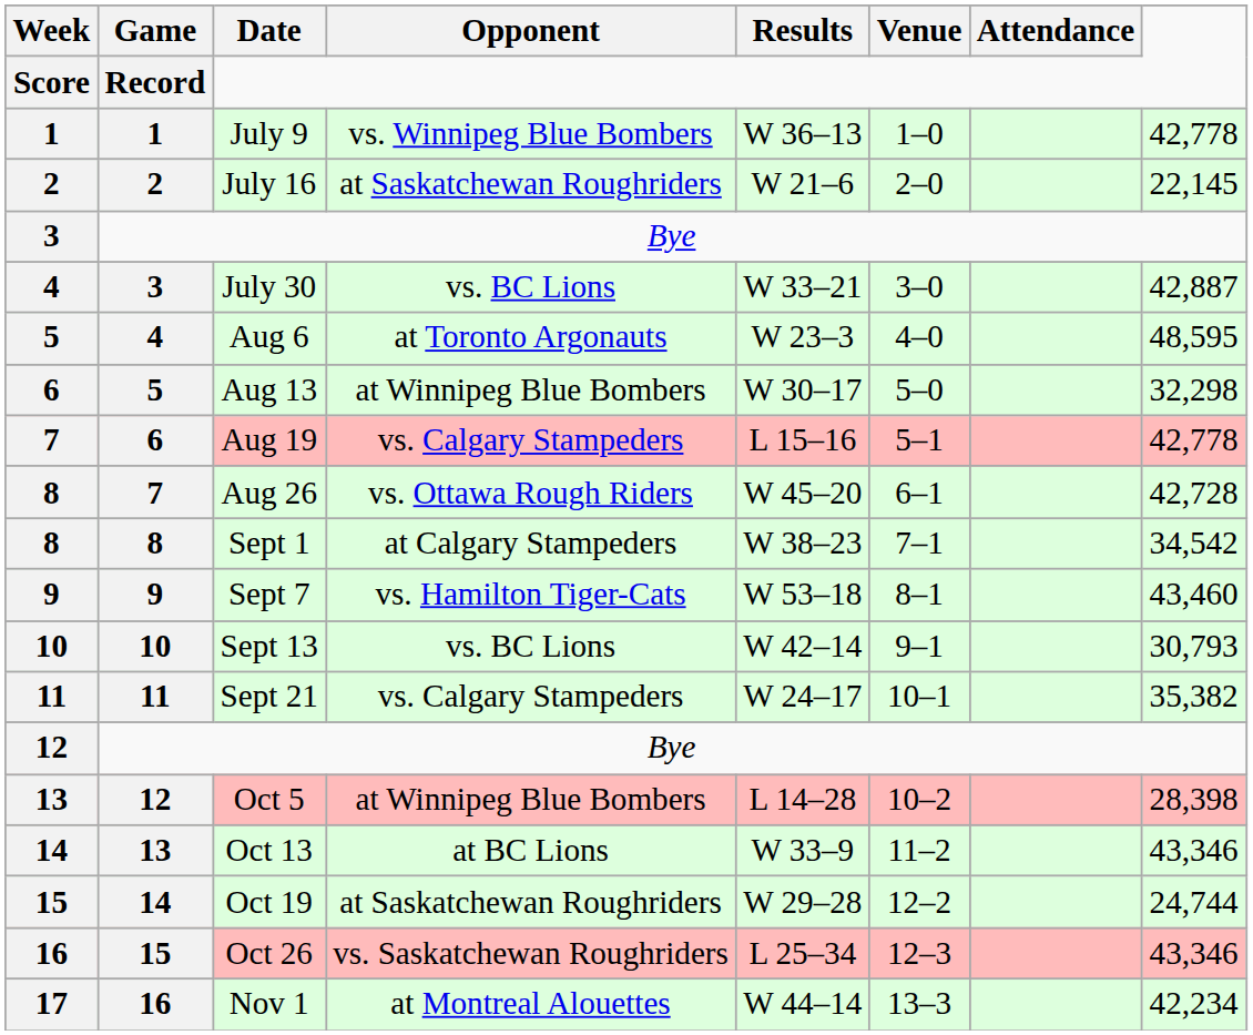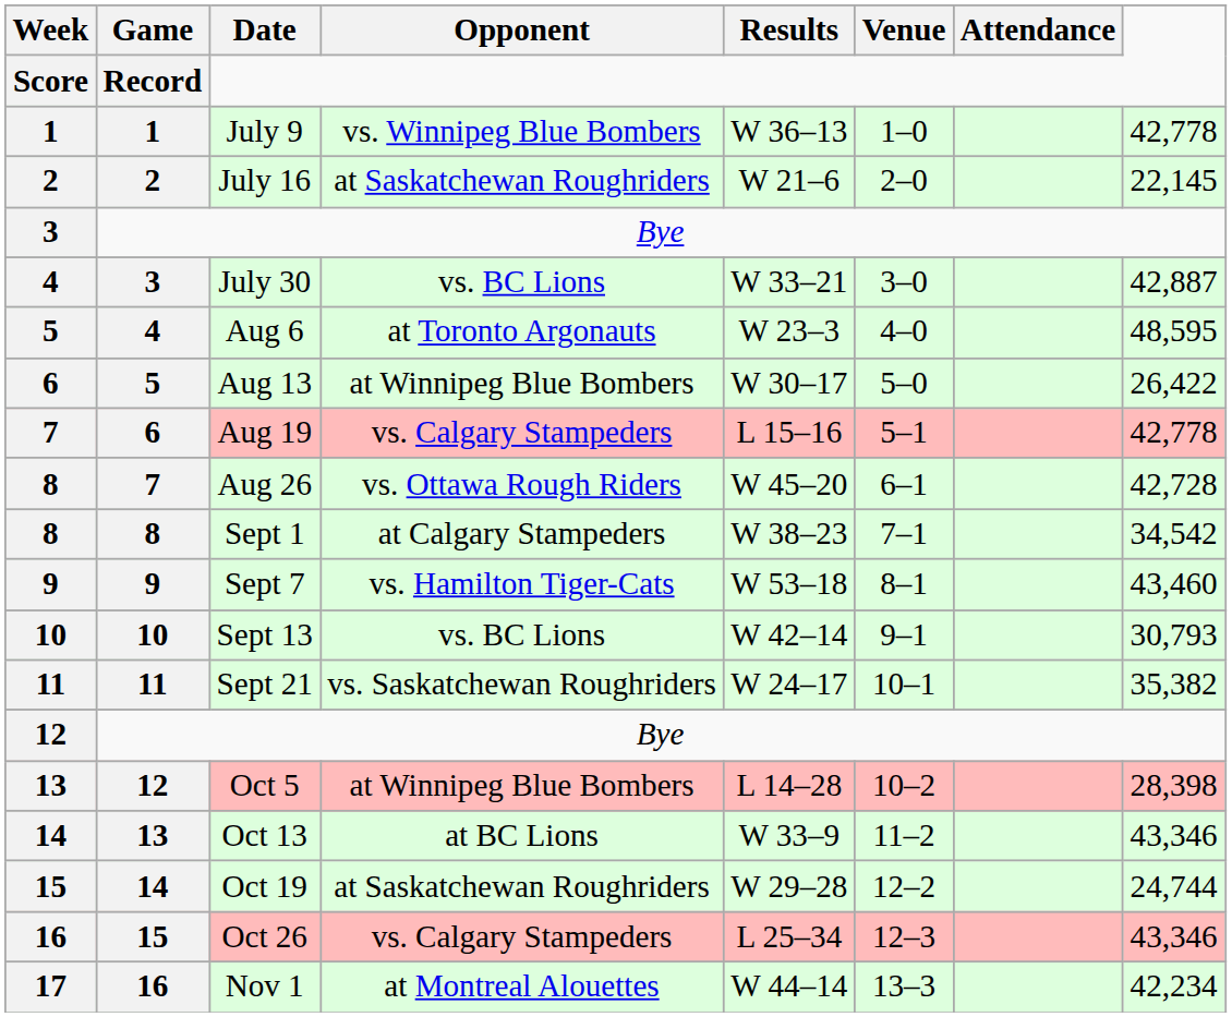Aug 13 | column 8: 32,298 -> 26,422
Sept 21 | Opponent: vs. Calgary Stampeders -> vs. Saskatchewan Roughriders
Oct 26 | Opponent: vs. Saskatchewan Roughriders -> vs. Calgary Stampeders
